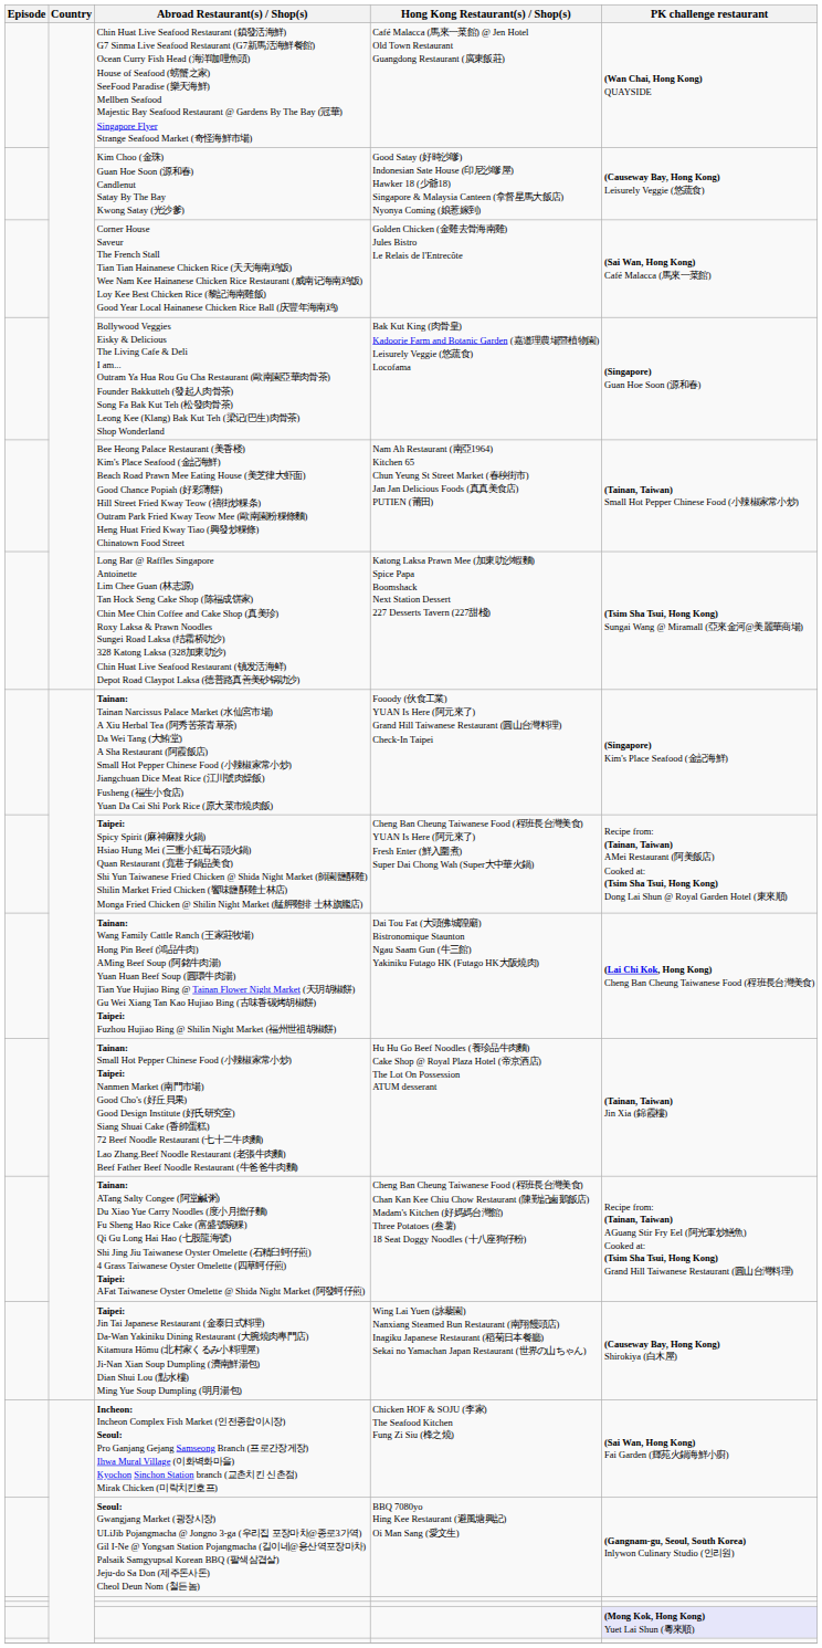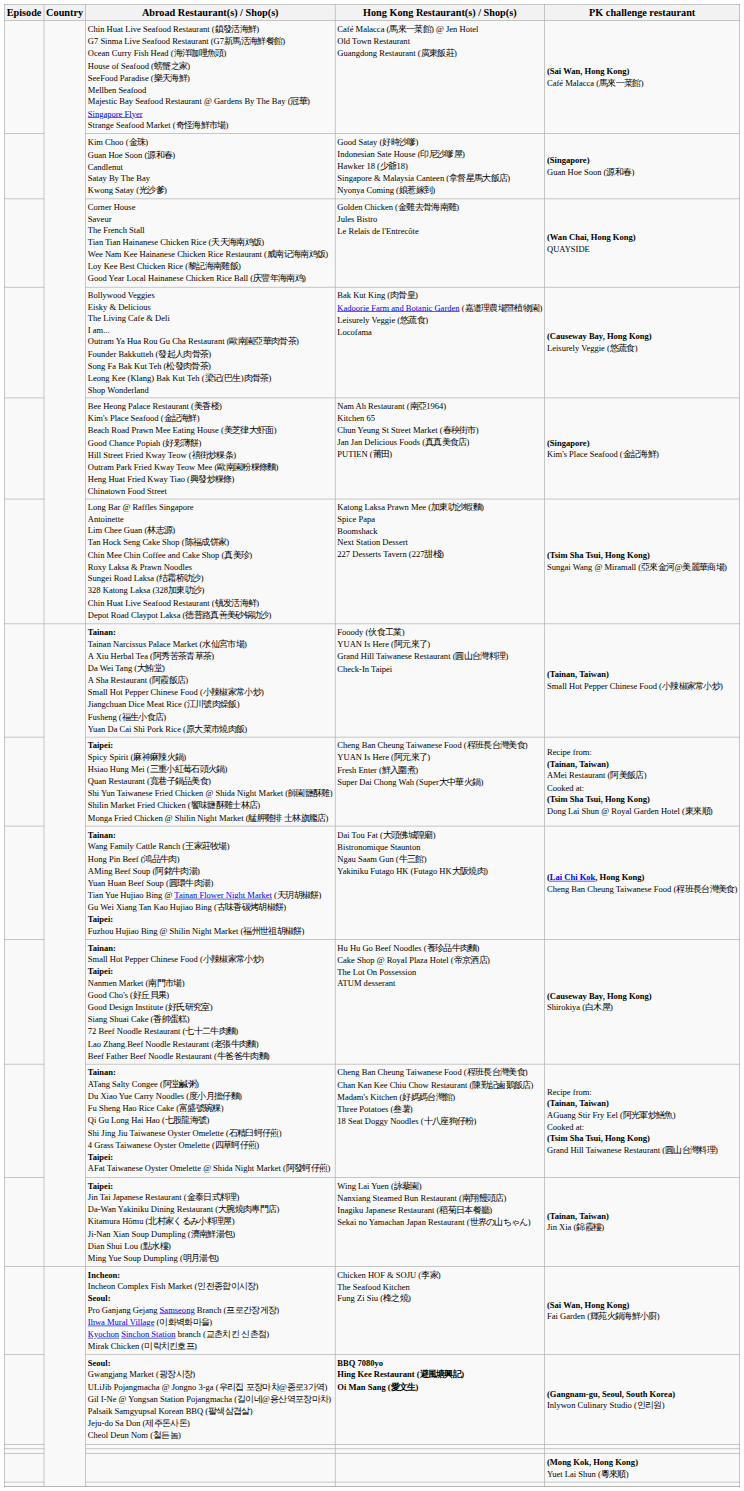row 2 | PK challenge restaurant: (Wan Chai, Hong Kong) QUAYSIDE -> (Sai Wan, Hong Kong) Café Malacca (馬來一菜館)
row 3 | PK challenge restaurant: (Causeway Bay, Hong Kong) Leisurely Veggie (悠蔬食) -> (Singapore) Guan Hoe Soon (源和春)
row 4 | PK challenge restaurant: (Sai Wan, Hong Kong) Café Malacca (馬來一菜館) -> (Wan Chai, Hong Kong) QUAYSIDE
row 5 | PK challenge restaurant: (Singapore) Guan Hoe Soon (源和春) -> (Causeway Bay, Hong Kong) Leisurely Veggie (悠蔬食)
row 6 | PK challenge restaurant: (Tainan, Taiwan) Small Hot Pepper Chinese Food (小辣椒家常小炒) -> (Singapore) Kim's Place Seafood (金記海鮮)
row 8 | PK challenge restaurant: (Singapore) Kim's Place Seafood (金記海鮮) -> (Tainan, Taiwan) Small Hot Pepper Chinese Food (小辣椒家常小炒)
row 11 | PK challenge restaurant: (Tainan, Taiwan) Jin Xia (錦霞樓) -> (Causeway Bay, Hong Kong) Shirokiya (白木屋)
row 13 | PK challenge restaurant: (Causeway Bay, Hong Kong) Shirokiya (白木屋) -> (Tainan, Taiwan) Jin Xia (錦霞樓)
row 15 | Hong Kong Restaurant(s) / Shop(s): normal -> bold
row 18 | PK challenge restaurant: lavender background -> no background
